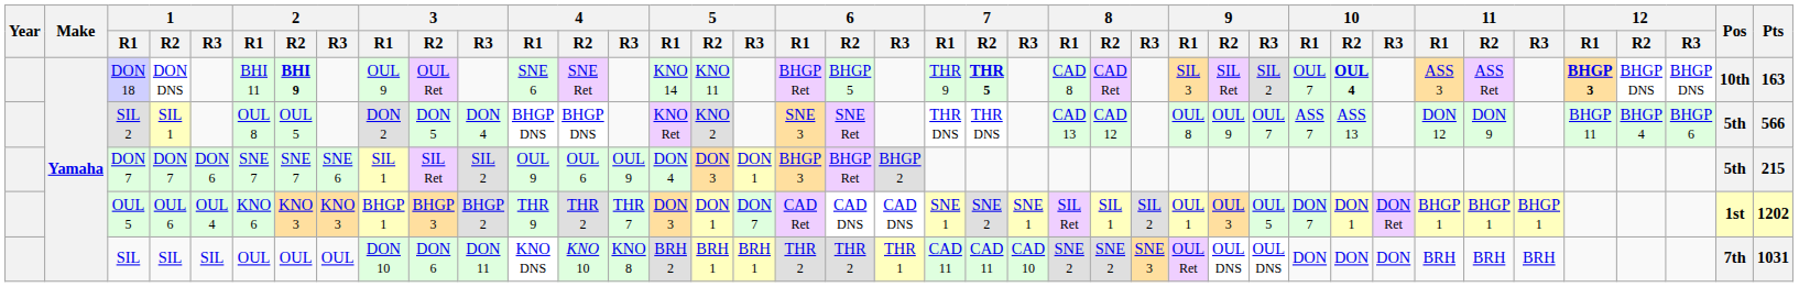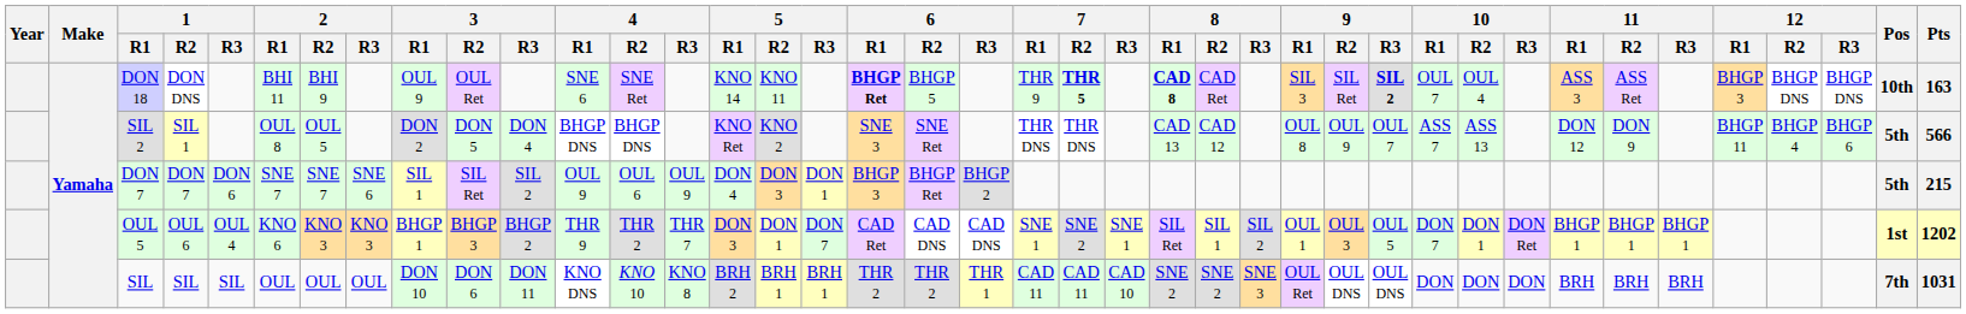DON 18 | 2 / R2: bold -> normal
DON 18 | 6 / R1: normal -> bold
DON 18 | 8 / R1: normal -> bold
DON 18 | 9 / R3: normal -> bold
DON 18 | 10 / R2: bold -> normal
DON 18 | 12 / R1: bold -> normal
